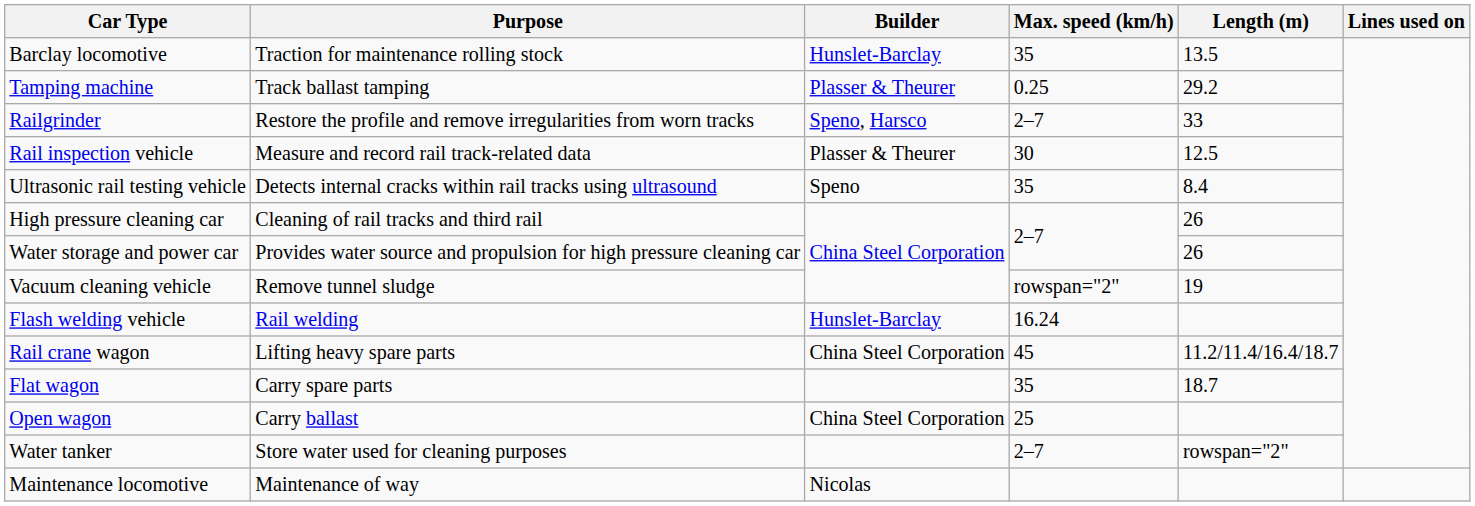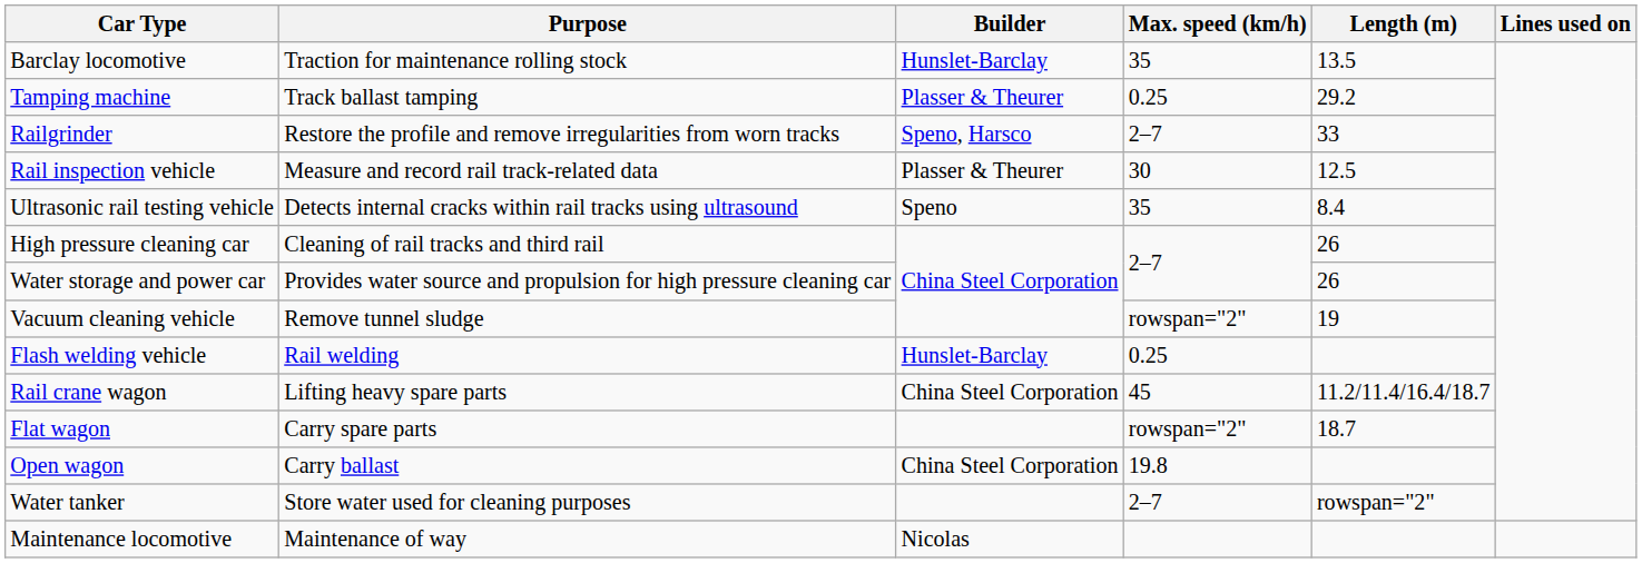Flash welding vehicle | Max. speed (km/h): 16.24 -> 0.25
Flat wagon | Max. speed (km/h): 35 -> rowspan="2"
Open wagon | Max. speed (km/h): 25 -> 19.8
